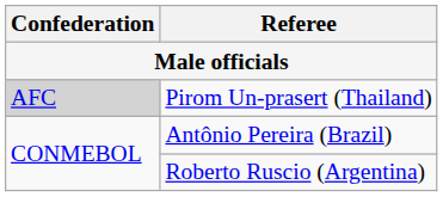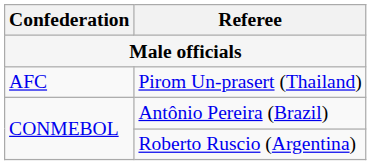Pirom Un-prasert (Thailand) | Confederation: lightgrey background -> no background
